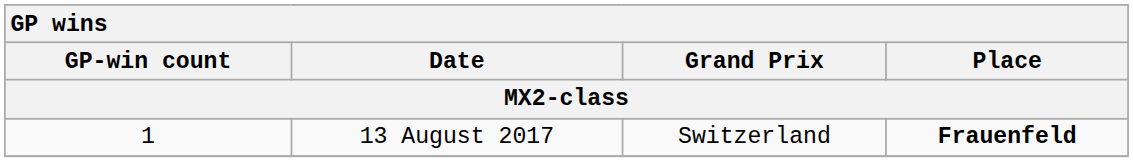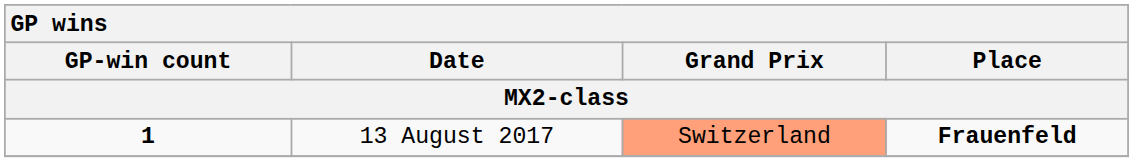13 August 2017 | GP-win count / MX2-class: normal -> bold
13 August 2017 | Grand Prix / MX2-class: no background -> lightsalmon background
